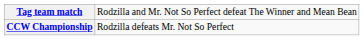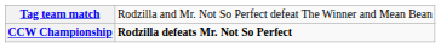CCW Championship | column 2: normal -> bold
